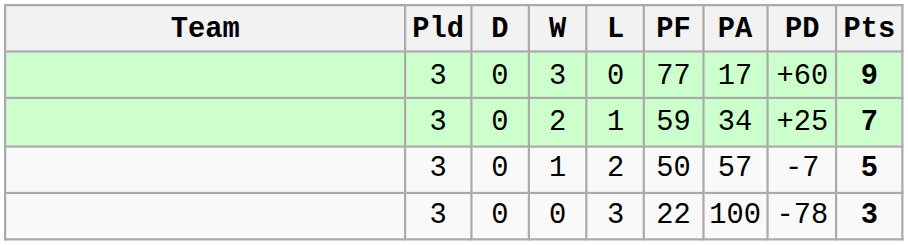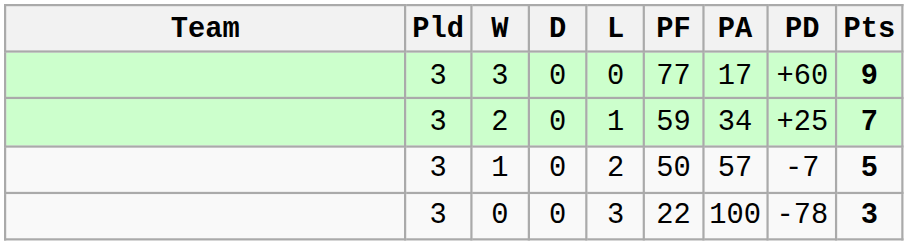columns swapped: W <-> D
